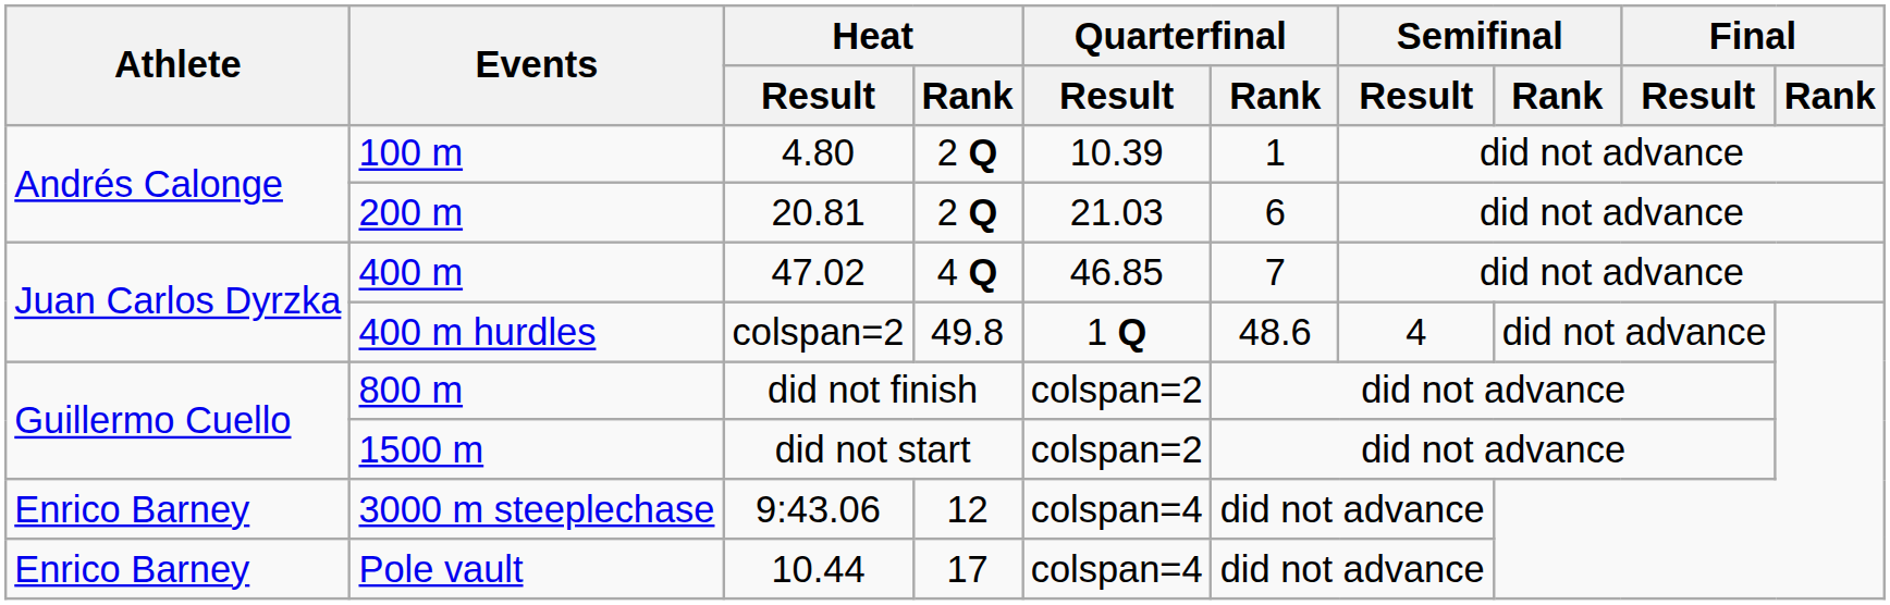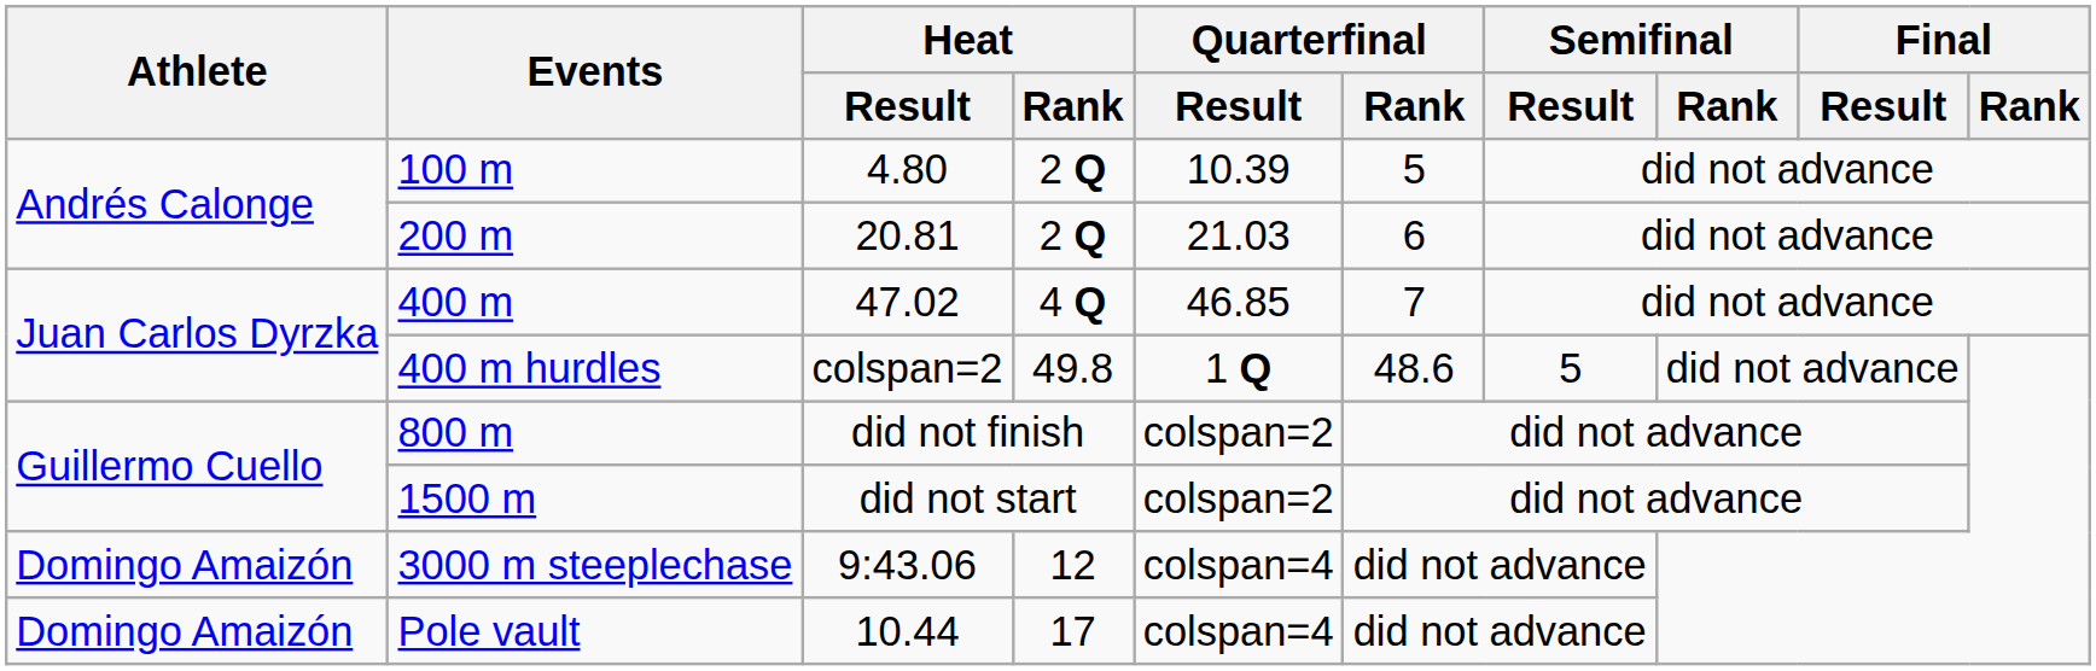100 m | Quarterfinal / Rank: 1 -> 5
400 m hurdles | Semifinal / Result: 4 -> 5
3000 m steeplechase | Athlete: Enrico Barney -> Domingo Amaizón
Pole vault | Athlete: Enrico Barney -> Domingo Amaizón
